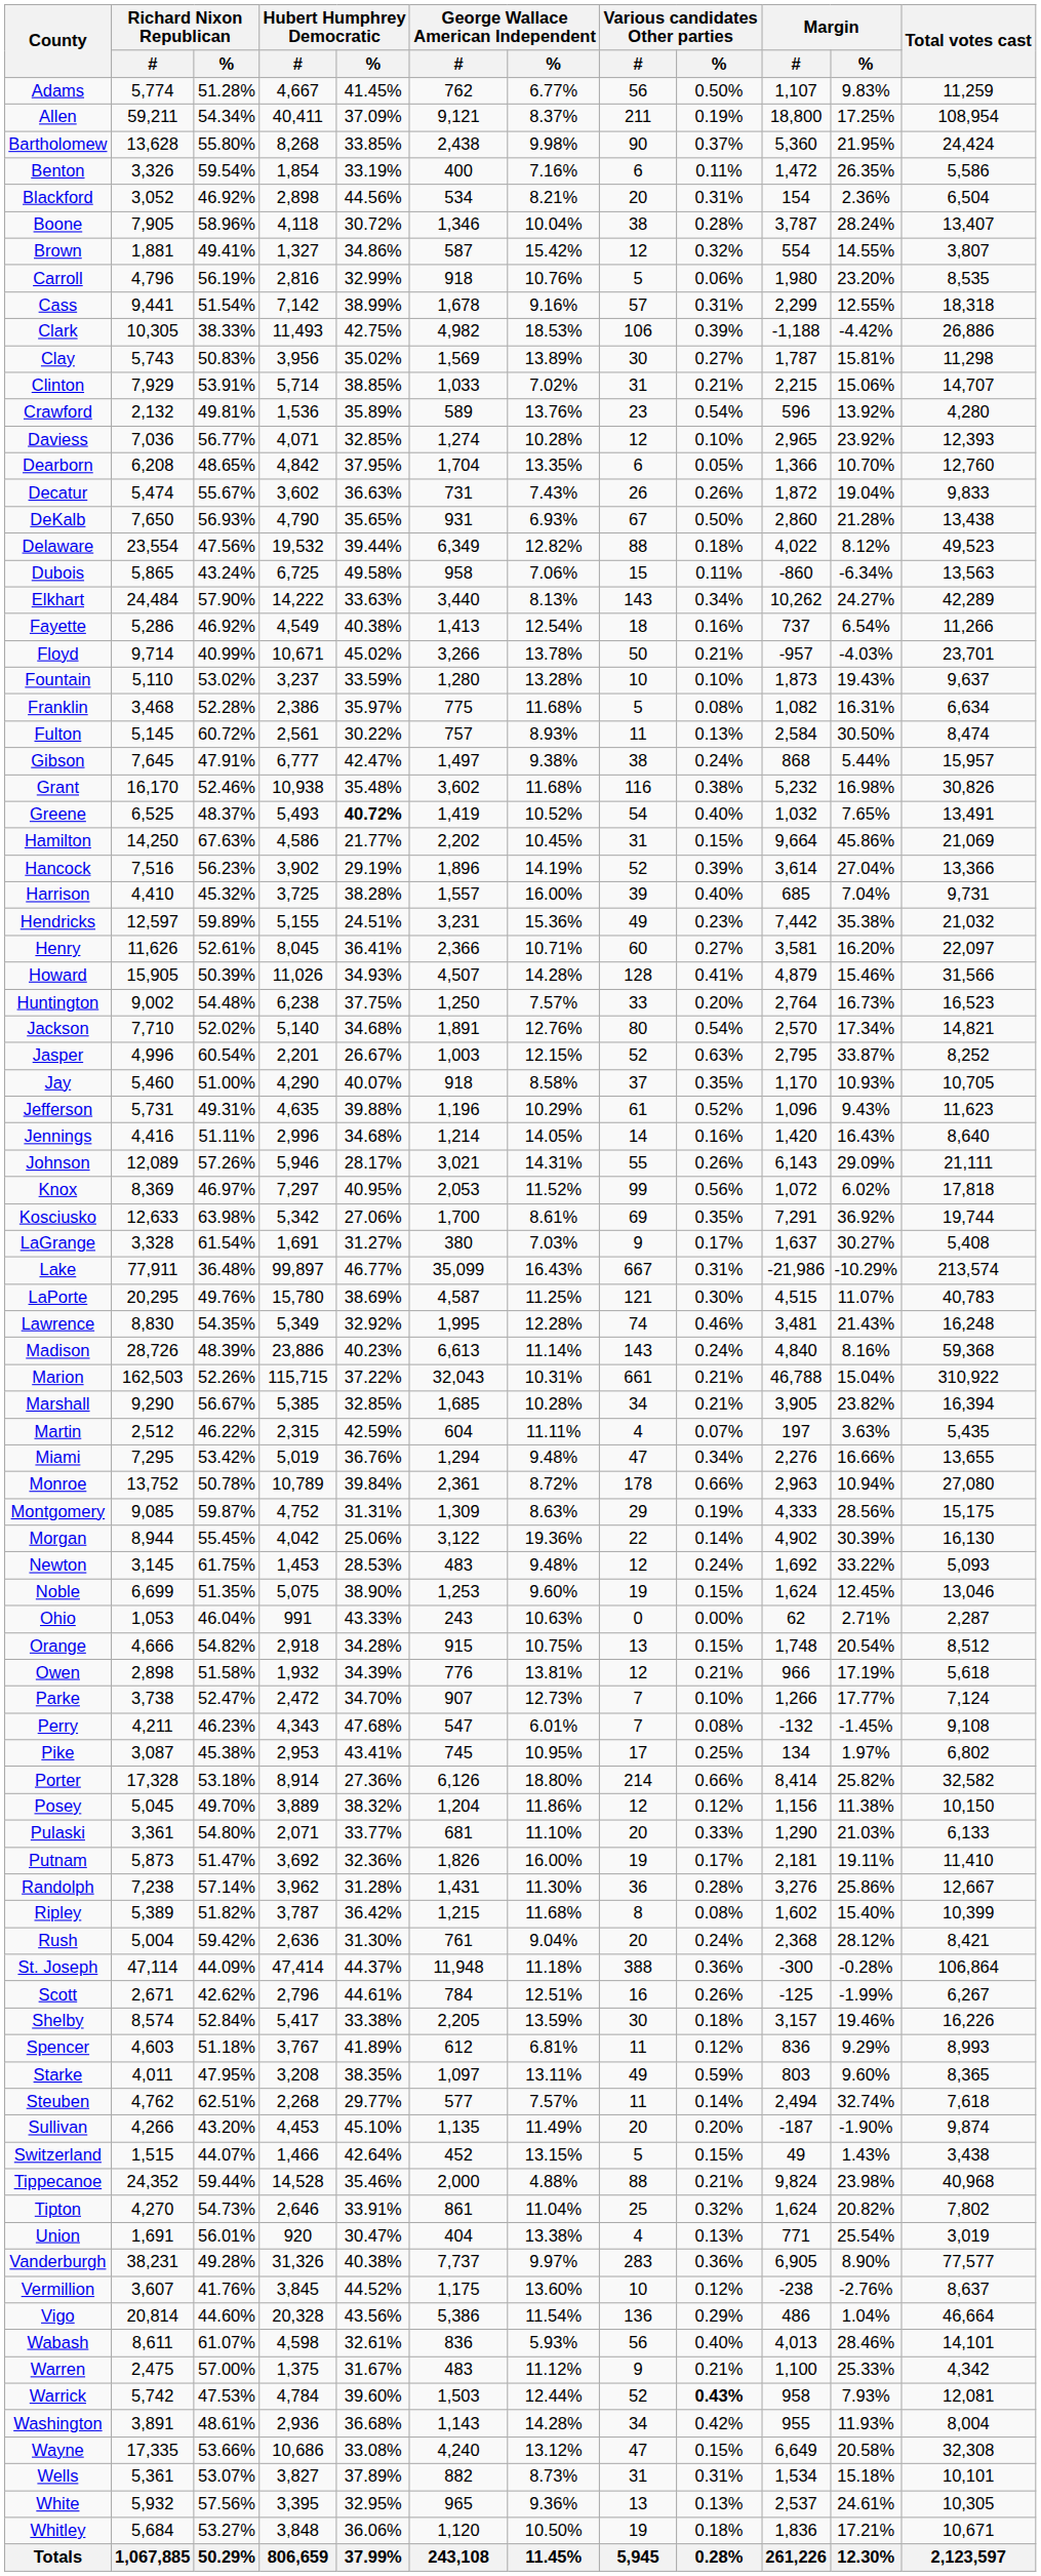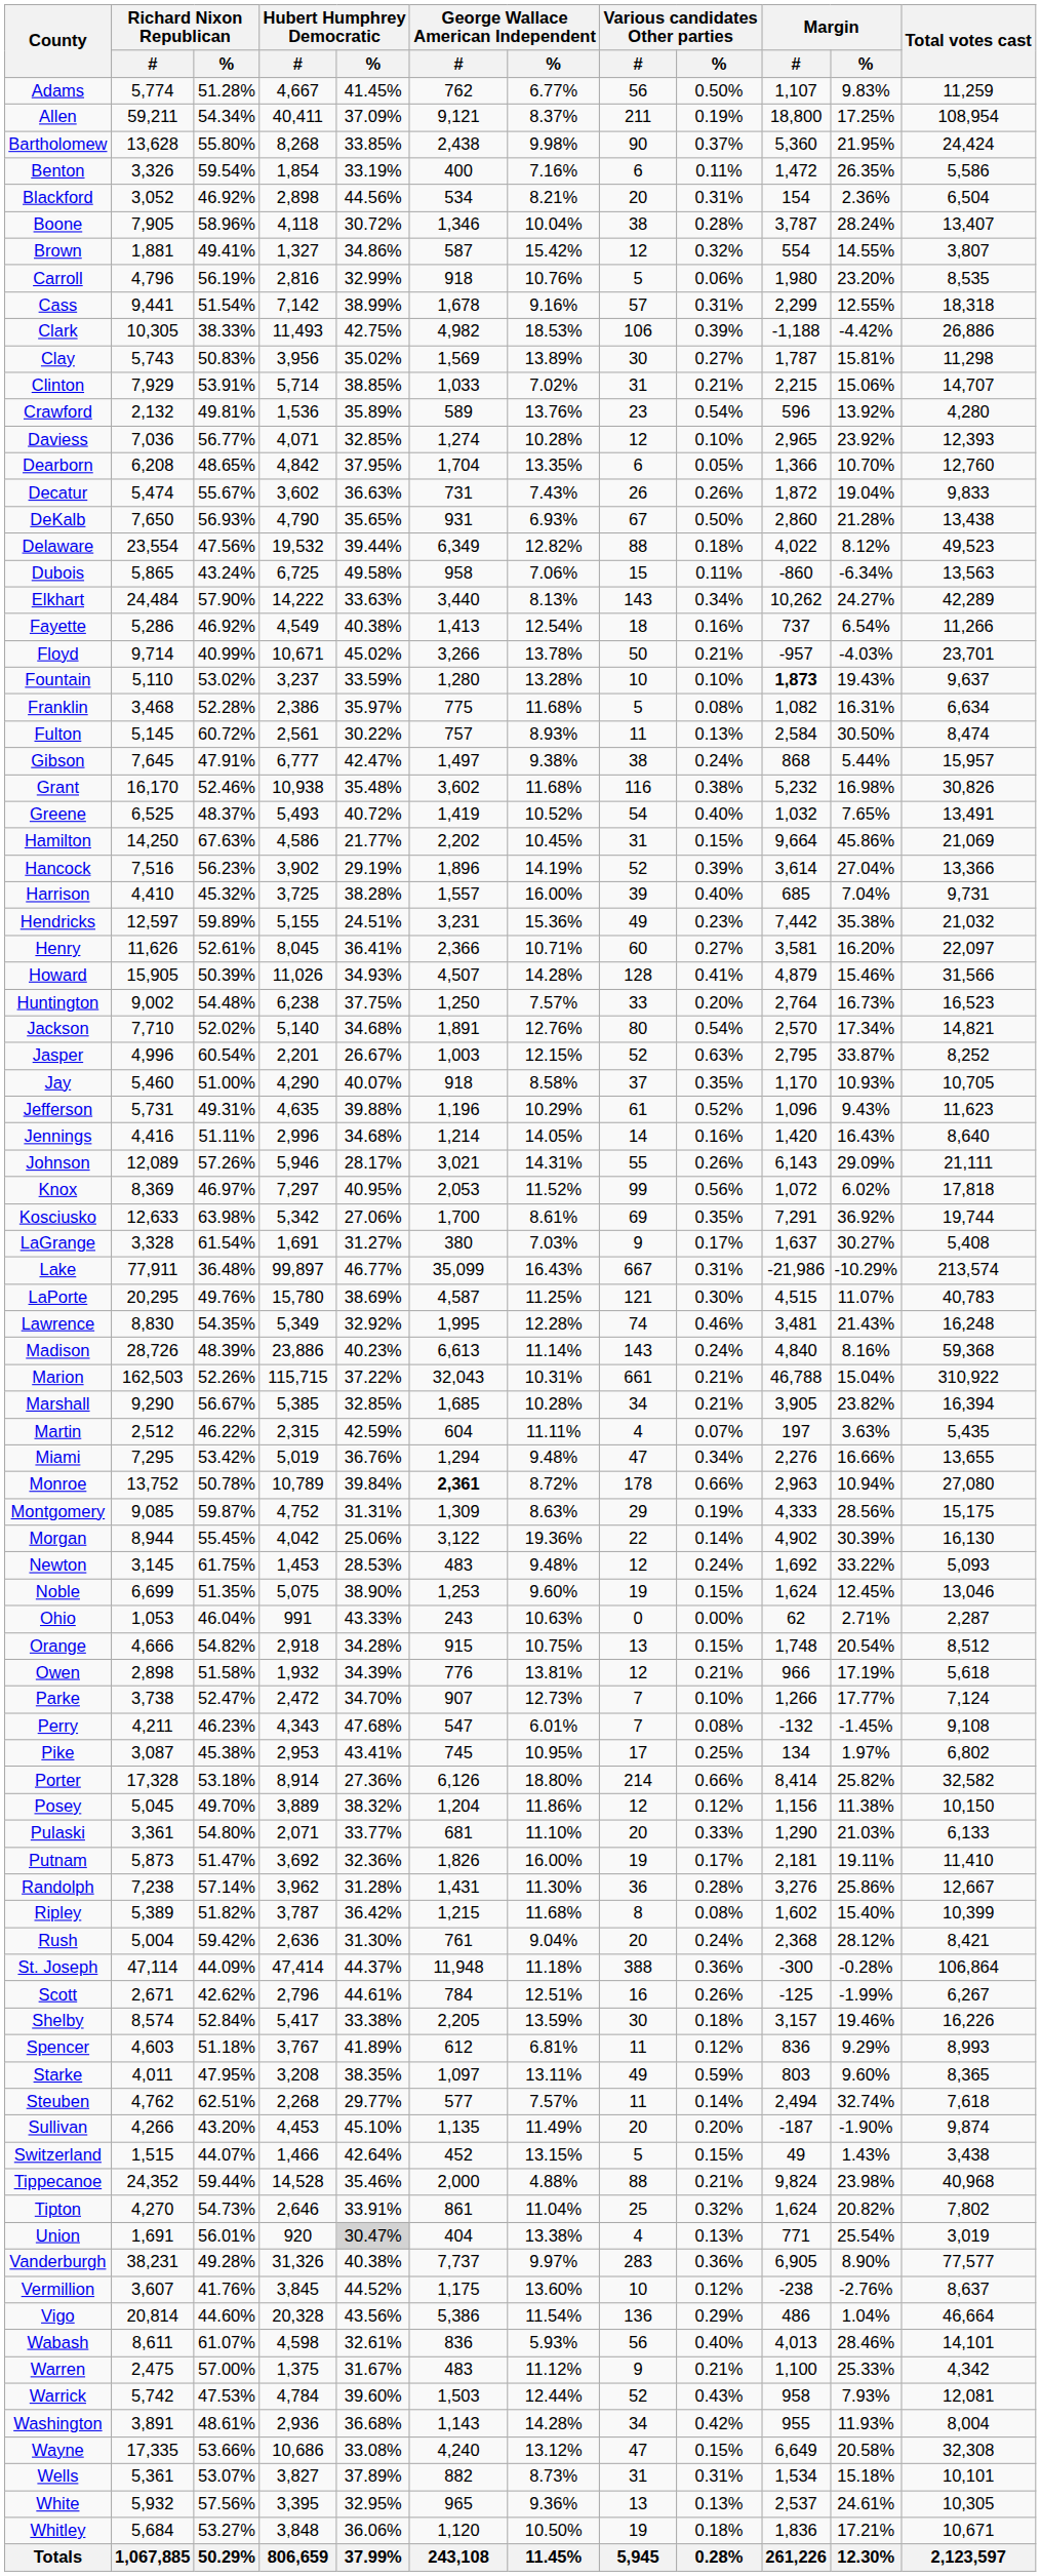Fountain | Margin / #: normal -> bold
Greene | Hubert Humphrey Democratic / %: bold -> normal
Monroe | George Wallace American Independent / #: normal -> bold
Union | Hubert Humphrey Democratic / %: no background -> lightgrey background
Warrick | Various candidates Other parties / %: bold -> normal
